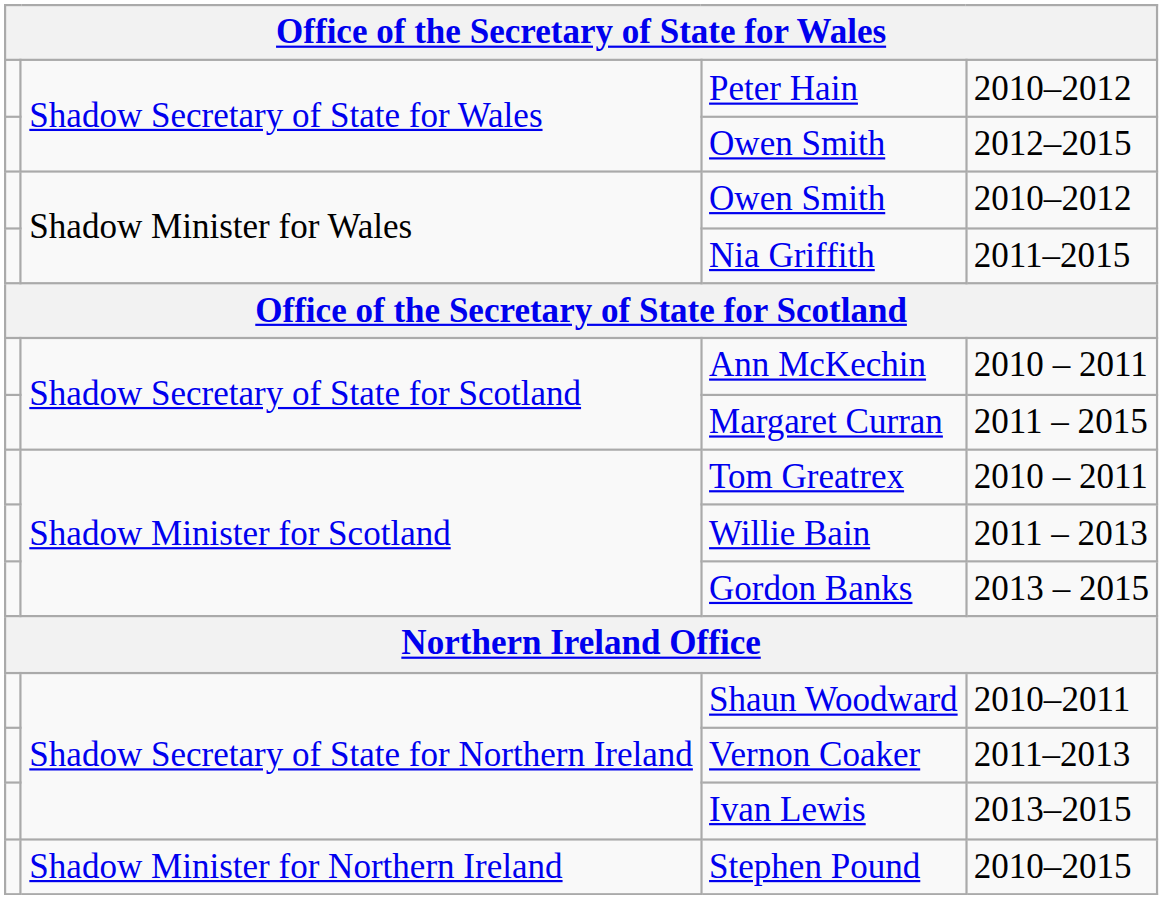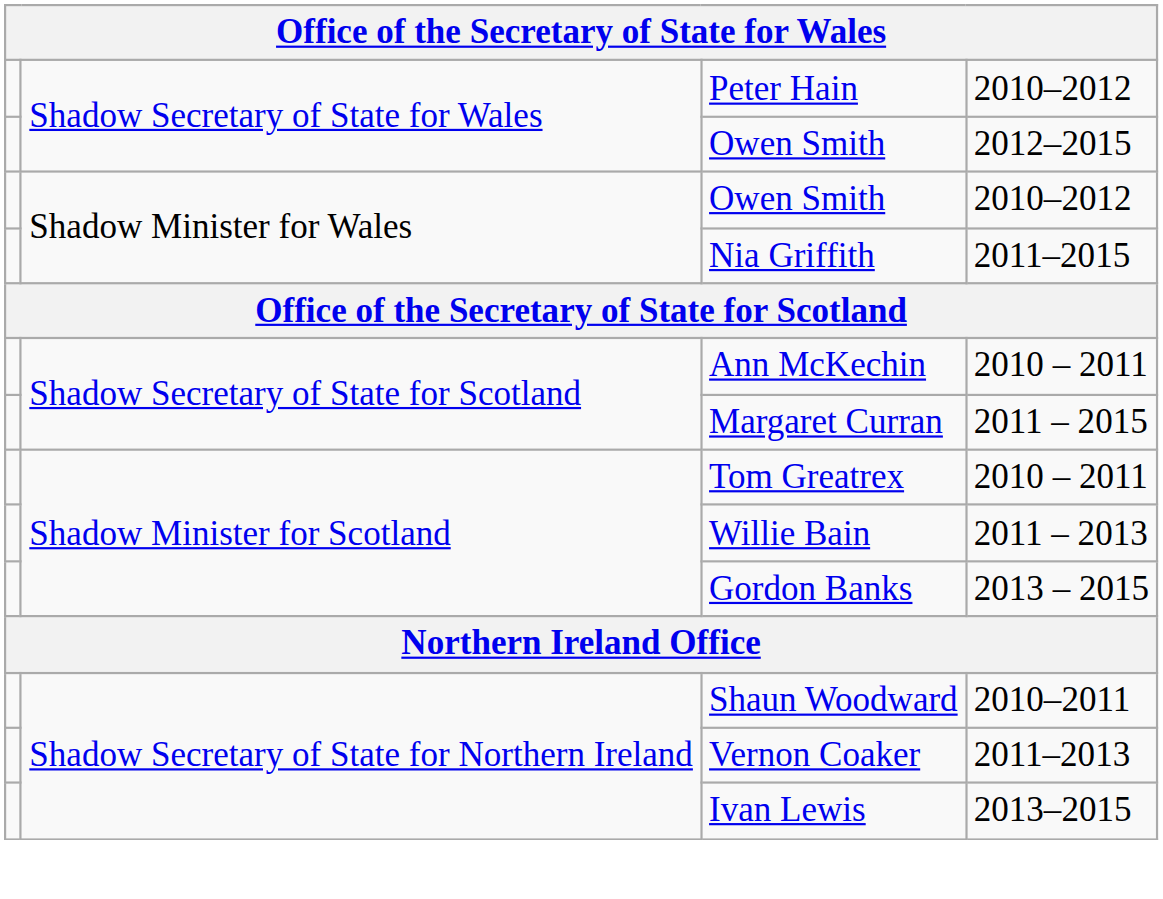- row: Shadow Minister for Northern Ireland | Stephen Pound | 2010–2015
